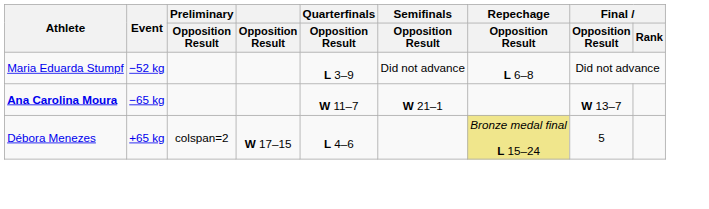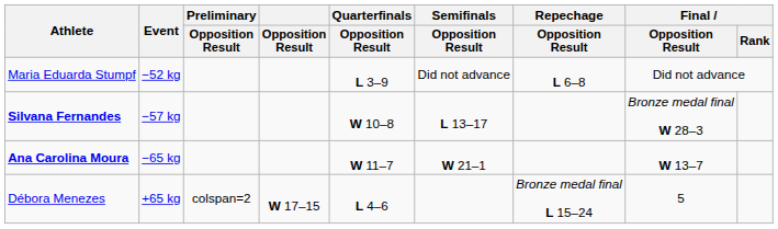+ row: Silvana Fernandes | −57 kg | W 10–8 | L 13–17 | Bronze medal final W 28–3
Débora Menezes | Repechage / Opposition Result: khaki background -> no background
